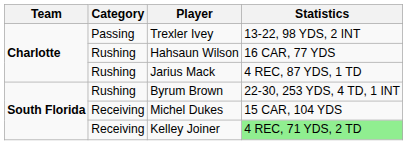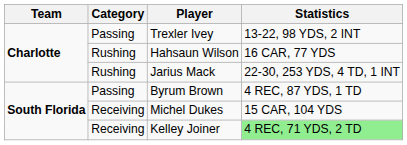Jarius Mack | Statistics: 4 REC, 87 YDS, 1 TD -> 22-30, 253 YDS, 4 TD, 1 INT
Byrum Brown | Category: Rushing -> Passing
Byrum Brown | Statistics: 22-30, 253 YDS, 4 TD, 1 INT -> 4 REC, 87 YDS, 1 TD
